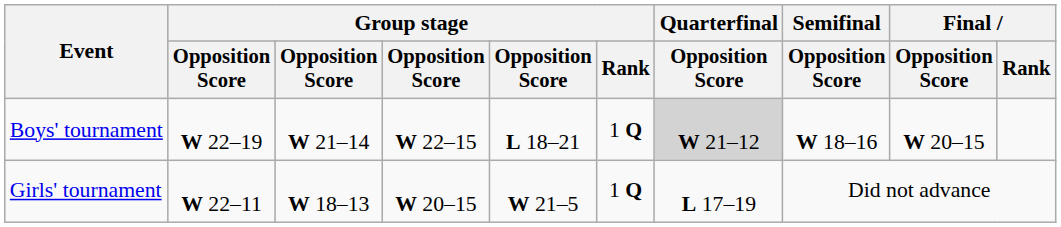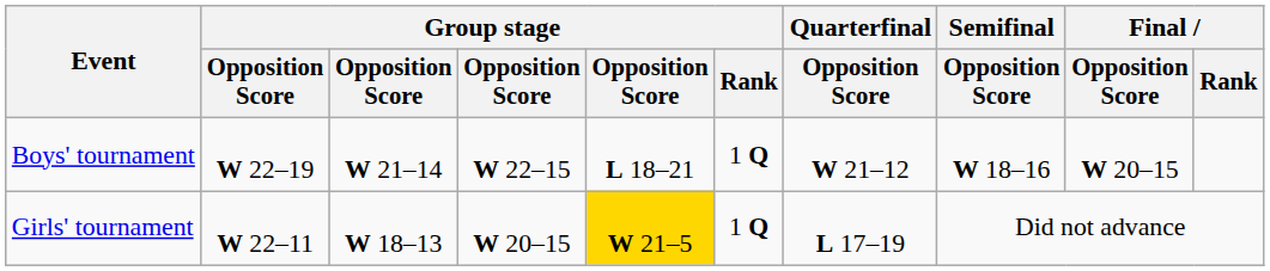Boys' tournament | Quarterfinal / Opposition Score: lightgrey background -> no background
Girls' tournament | column 5: no background -> gold background
